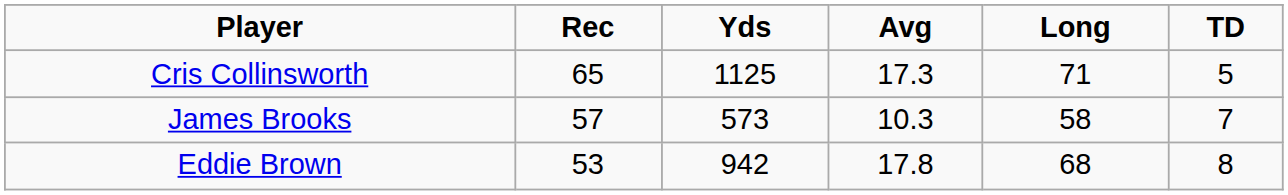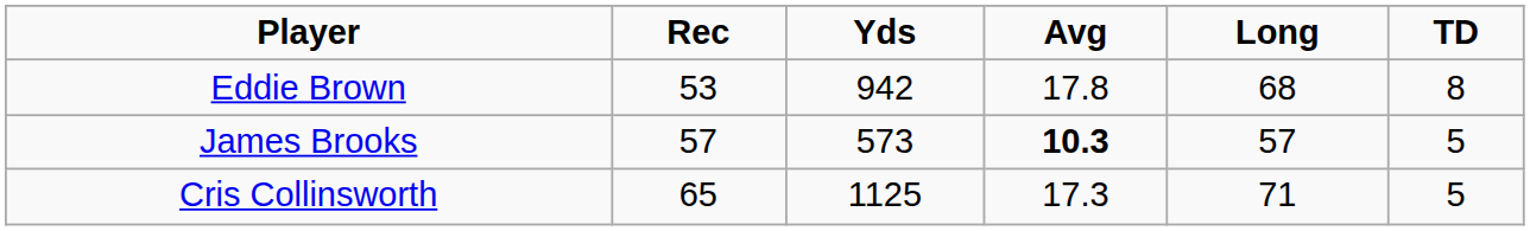rows swapped: Cris Collinsworth <-> Eddie Brown
James Brooks | Avg: normal -> bold
James Brooks | Long: 58 -> 57
James Brooks | TD: 7 -> 5
